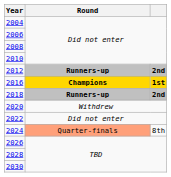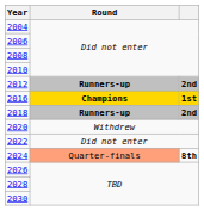2024 | column 3: normal -> bold
